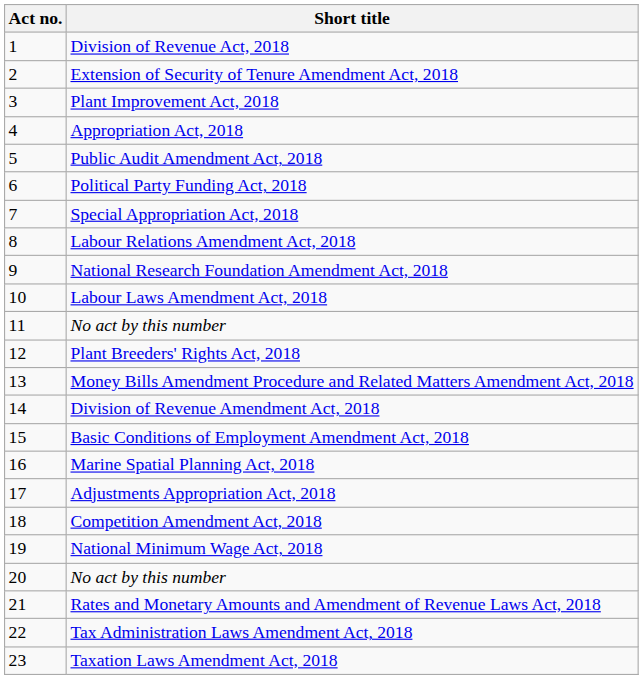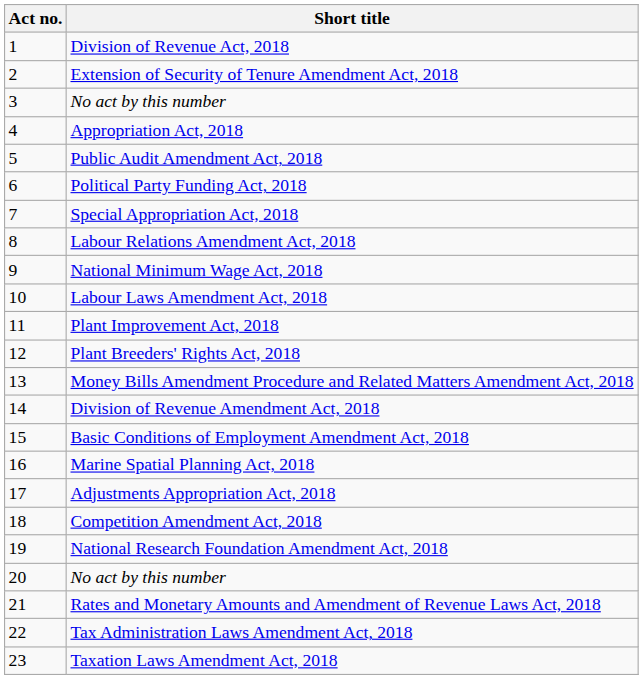row 4 | Short title: Plant Improvement Act, 2018 -> No act by this number
row 10 | Short title: National Research Foundation Amendment Act, 2018 -> National Minimum Wage Act, 2018
row 12 | Short title: No act by this number -> Plant Improvement Act, 2018
row 20 | Short title: National Minimum Wage Act, 2018 -> National Research Foundation Amendment Act, 2018
